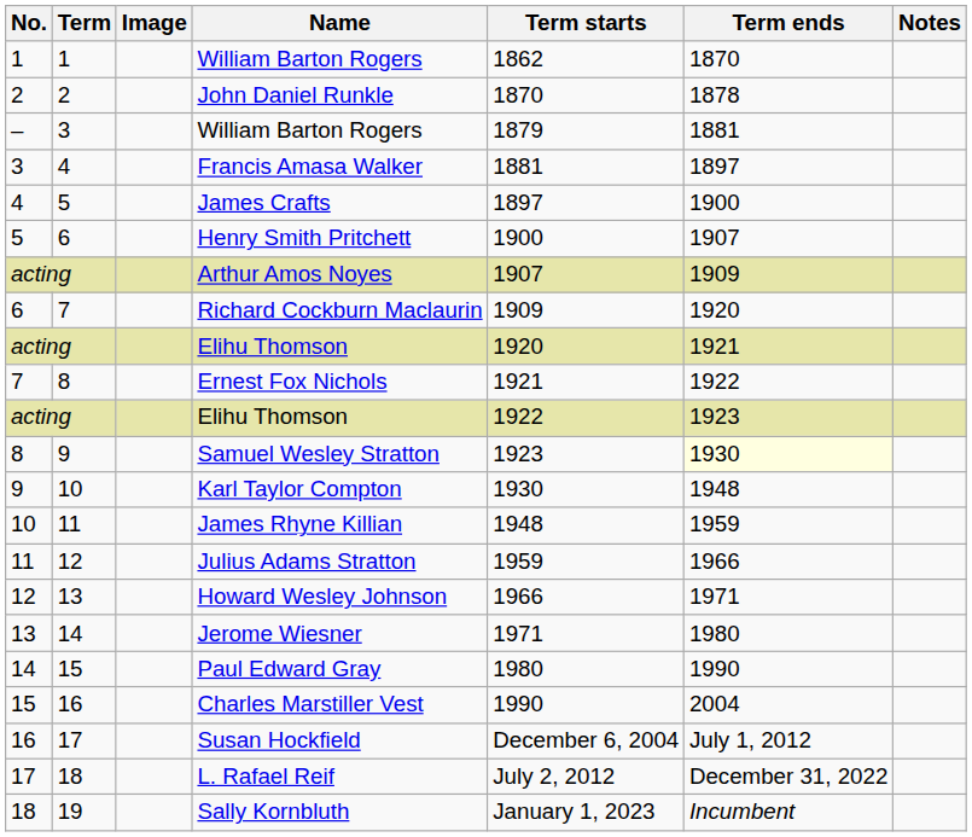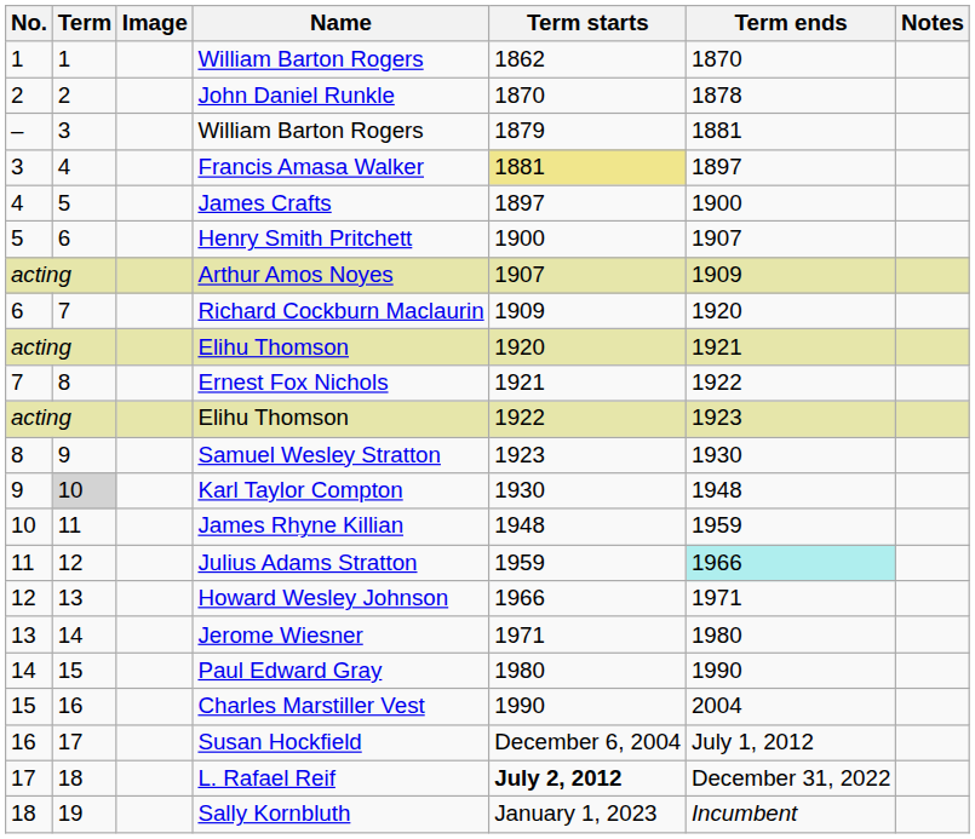Francis Amasa Walker | Term starts: no background -> khaki background
Samuel Wesley Stratton | Term ends: lightyellow background -> no background
Karl Taylor Compton | Term: no background -> lightgrey background
Julius Adams Stratton | Term ends: no background -> paleturquoise background
L. Rafael Reif | Term starts: normal -> bold
